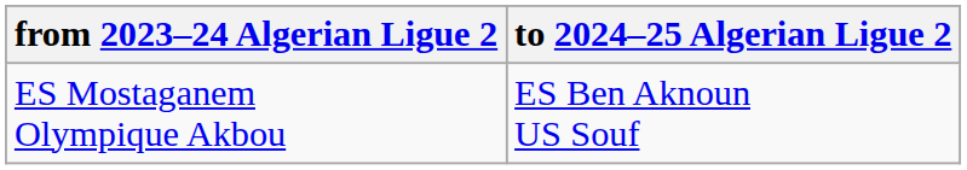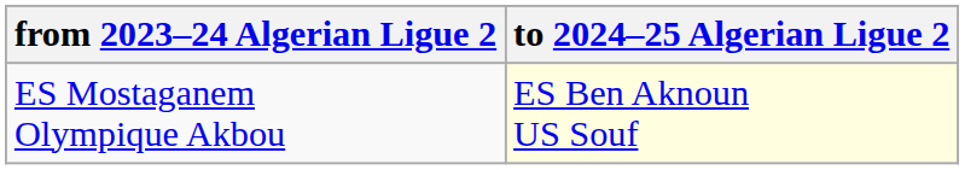ES Mostaganem Olympique Akbou | to 2024–25 Algerian Ligue 2: no background -> lightyellow background
